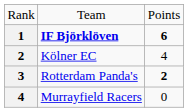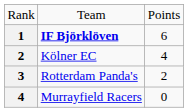IF Björklöven | column 3: bold -> normal
Rotterdam Panda's | column 3: bold -> normal
